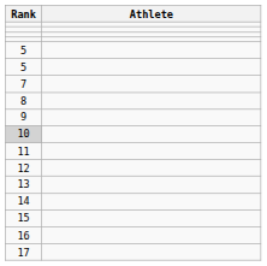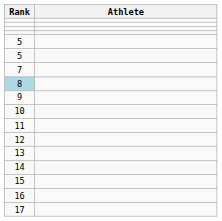row 9 | Rank: no background -> lightblue background
row 11 | Rank: lightgrey background -> no background
